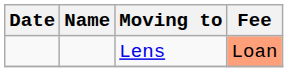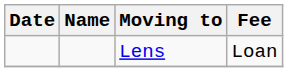Lens | Fee: lightsalmon background -> no background
